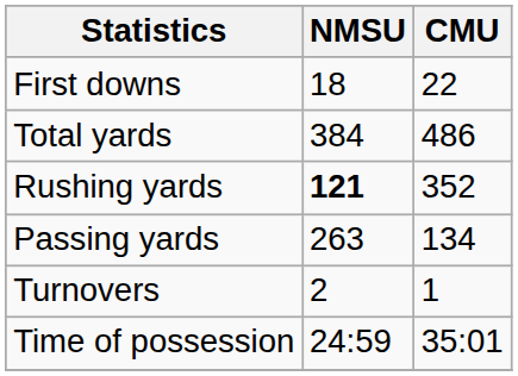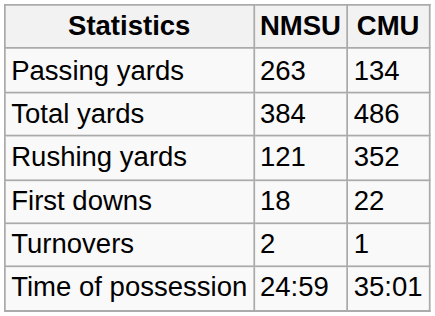rows swapped: First downs <-> Passing yards
Rushing yards | NMSU: bold -> normal
